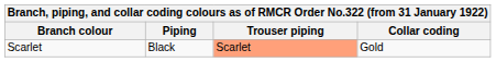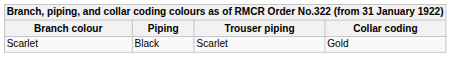row 3 | Trouser piping: lightsalmon background -> no background
